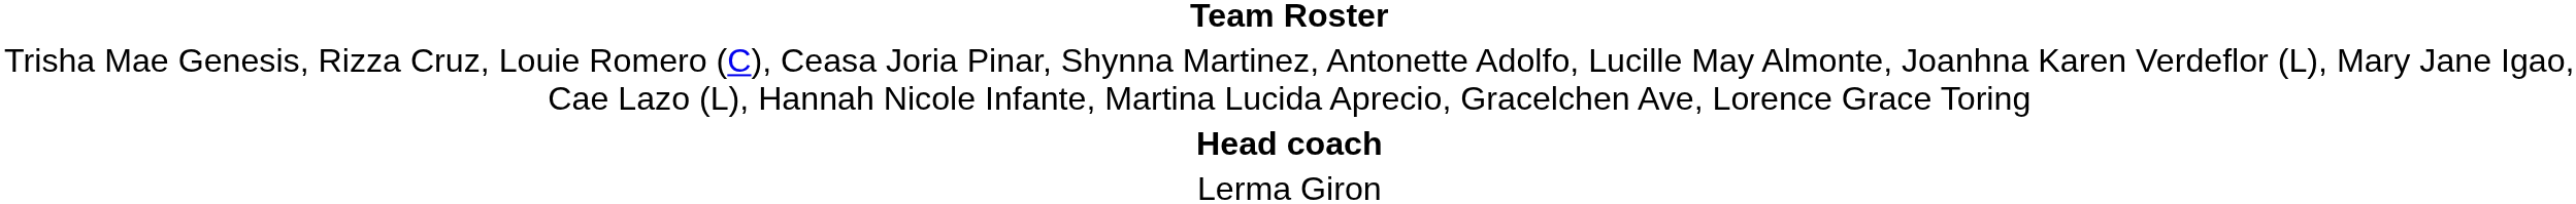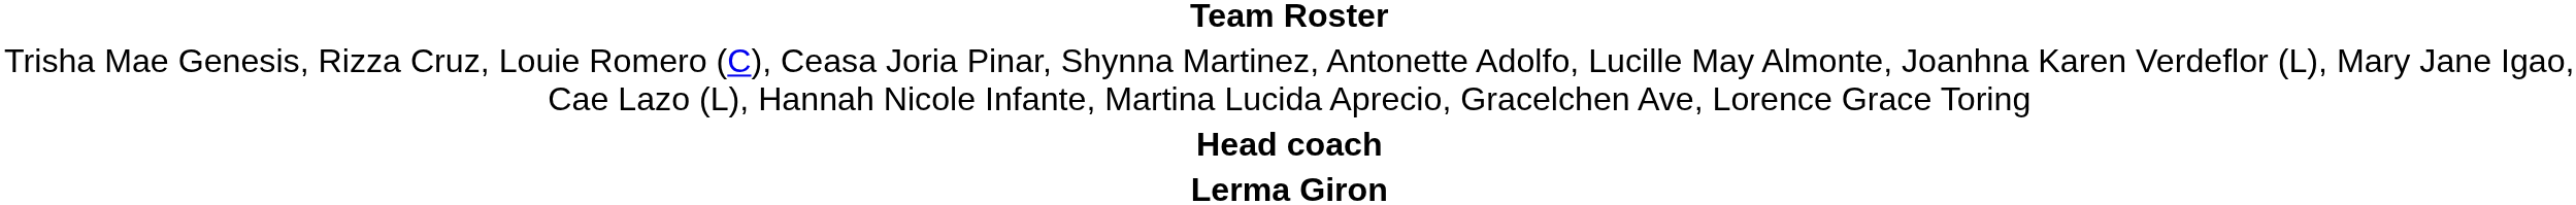row 4 | column 1: normal -> bold
